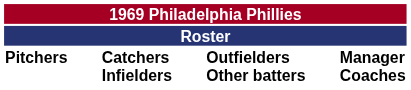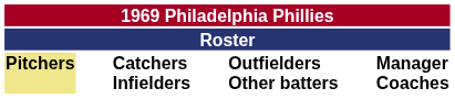Pitchers | column 1: no background -> khaki background
